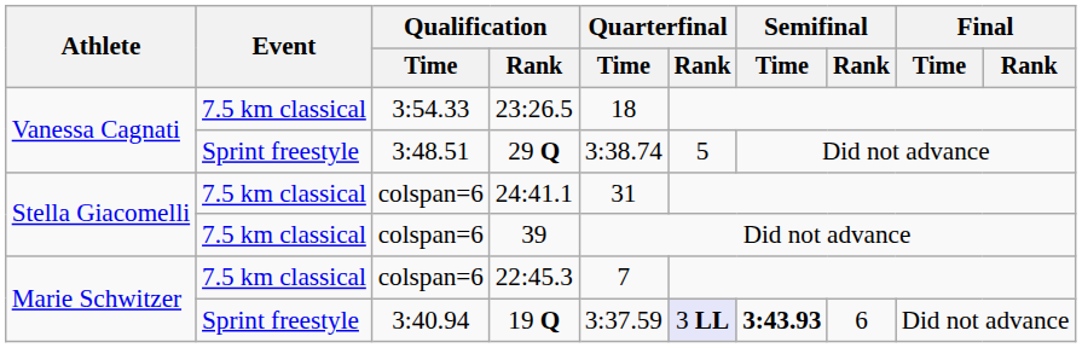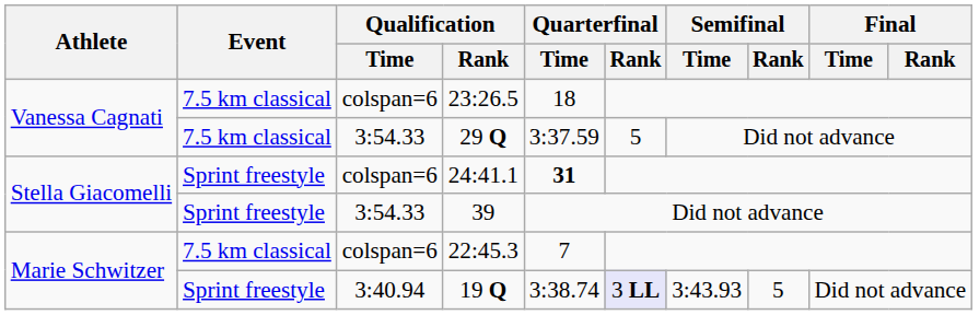23:26.5 | Qualification / Time: 3:54.33 -> colspan=6
29 Q | Event: Sprint freestyle -> 7.5 km classical
29 Q | Qualification / Time: 3:48.51 -> 3:54.33
29 Q | Quarterfinal / Time: 3:38.74 -> 3:37.59
24:41.1 | Event: 7.5 km classical -> Sprint freestyle
24:41.1 | Quarterfinal / Time: normal -> bold
39 | Event: 7.5 km classical -> Sprint freestyle
39 | Qualification / Time: colspan=6 -> 3:54.33
19 Q | Quarterfinal / Time: 3:37.59 -> 3:38.74
19 Q | Semifinal / Time: bold -> normal
19 Q | Semifinal / Rank: 6 -> 5
